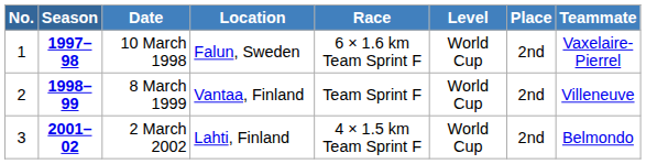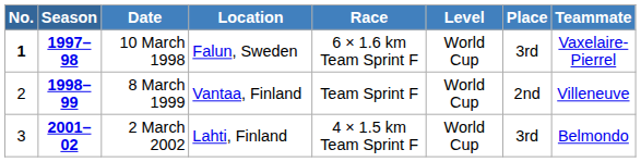10 March 1998 | No.: normal -> bold
10 March 1998 | Place: 2nd -> 3rd
2 March 2002 | Place: 2nd -> 3rd
